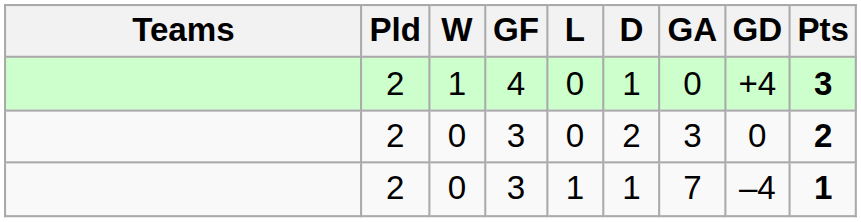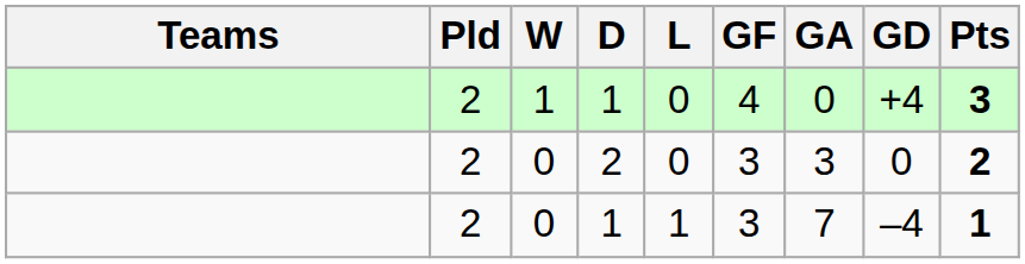columns swapped: D <-> GF
